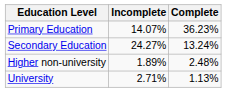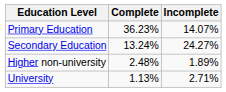columns swapped: Incomplete <-> Complete
